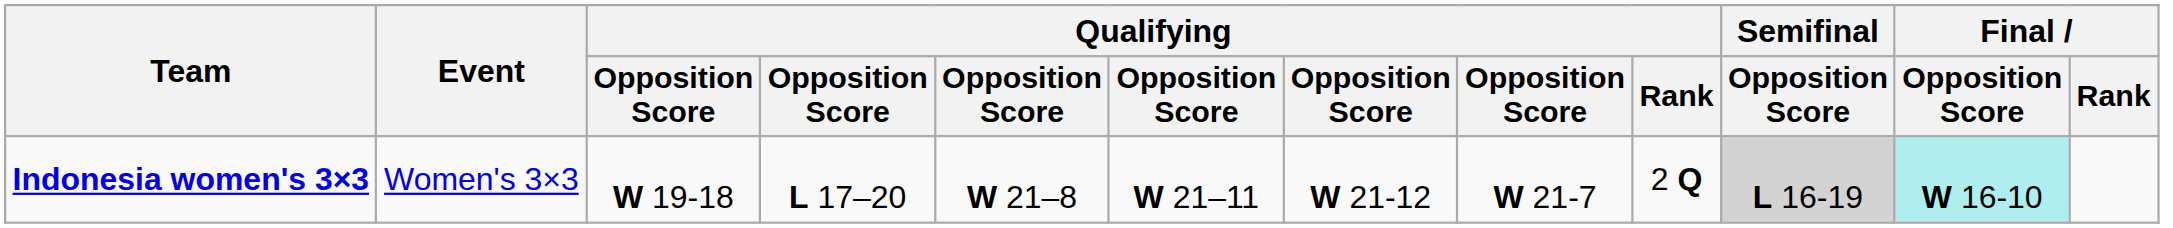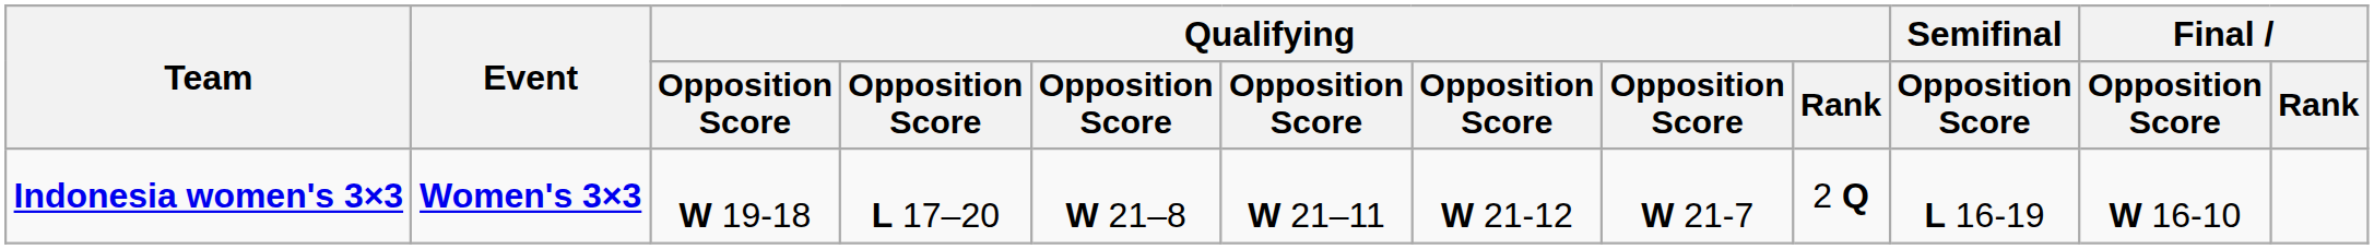Indonesia women's 3×3 | Event: normal -> bold
Indonesia women's 3×3 | Semifinal / Opposition Score: lightgrey background -> no background
Indonesia women's 3×3 | Final / Opposition Score: paleturquoise background -> no background
